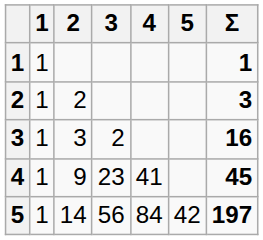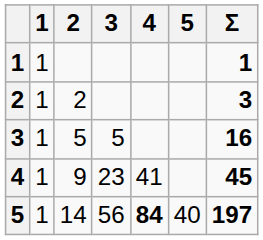row 4 | 2: 3 -> 5
row 4 | 3: 2 -> 5
row 6 | 4: normal -> bold
row 6 | 5: 42 -> 40
